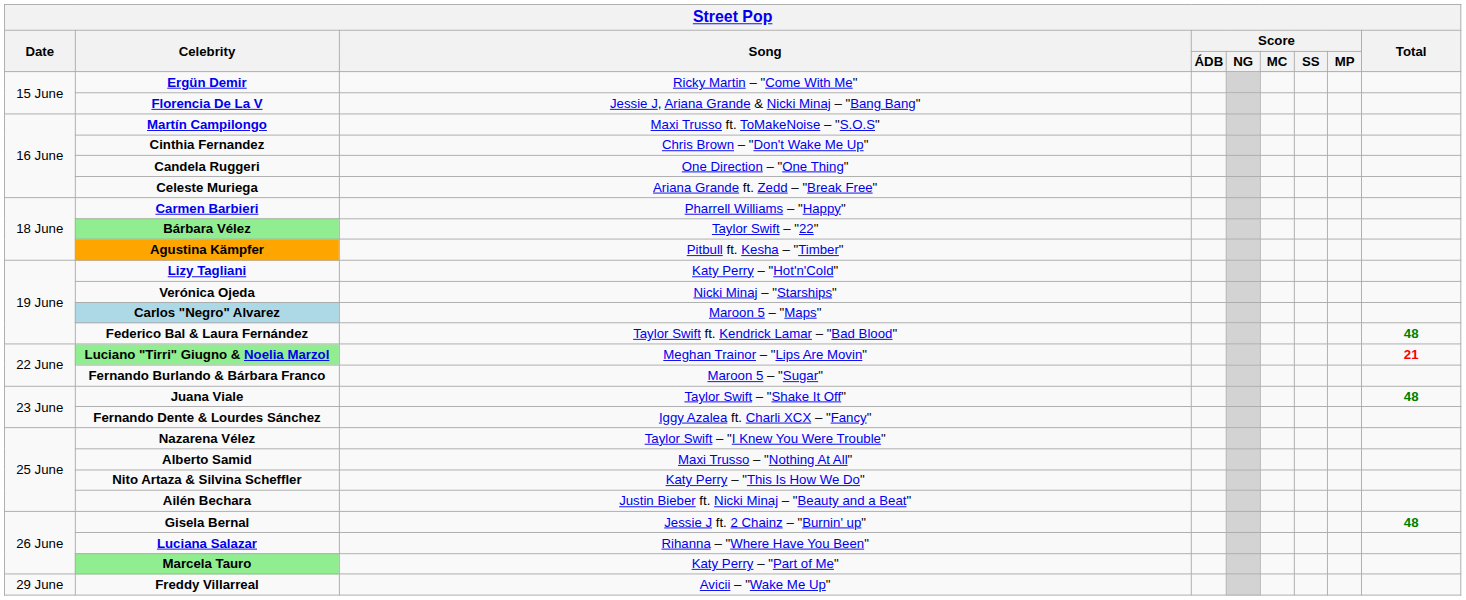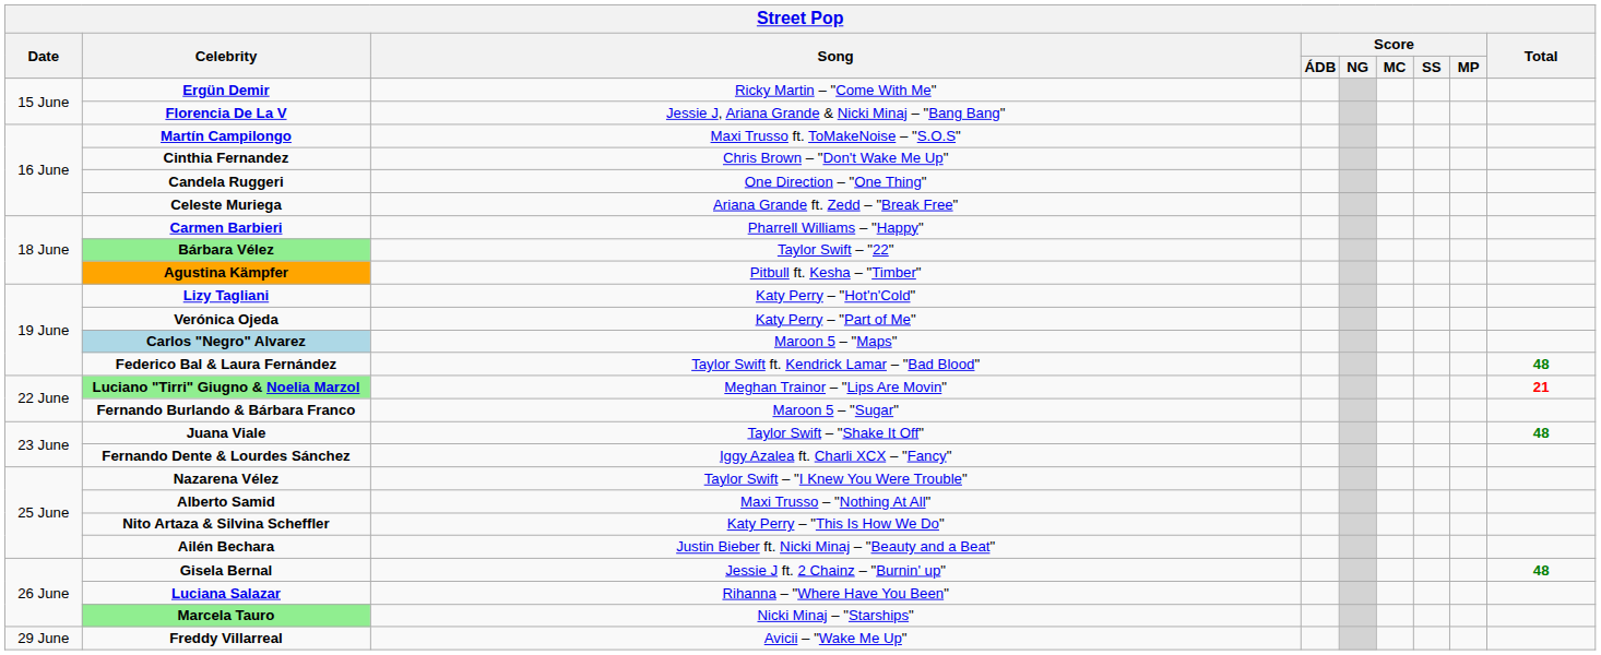Verónica Ojeda | Song: Nicki Minaj – "Starships" -> Katy Perry – "Part of Me"
Marcela Tauro | Song: Katy Perry – "Part of Me" -> Nicki Minaj – "Starships"
